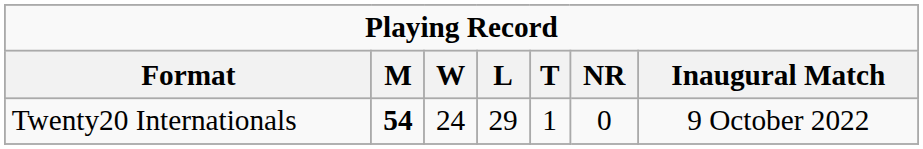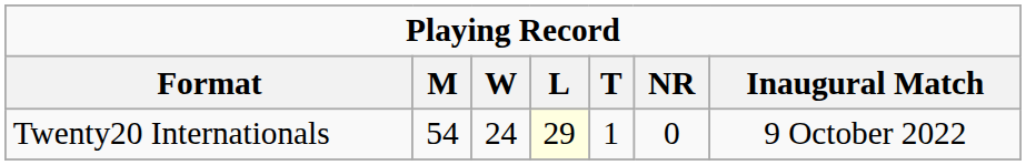Twenty20 Internationals | M: bold -> normal
Twenty20 Internationals | L: no background -> lightyellow background
